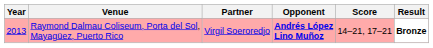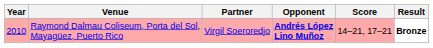row 2 | Year: 2013 -> 2010
